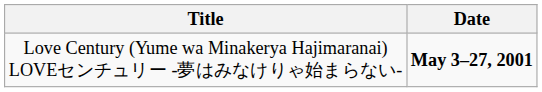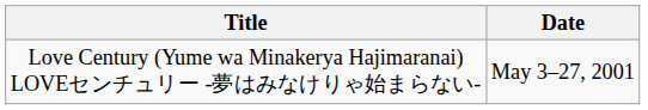row 2 | Date: bold -> normal
